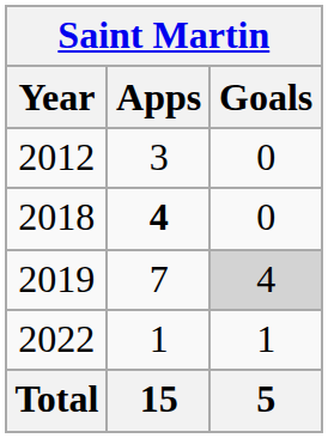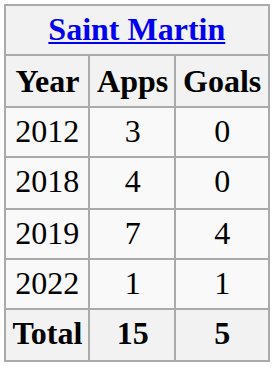2018 | Apps: bold -> normal
2019 | Goals: lightgrey background -> no background
